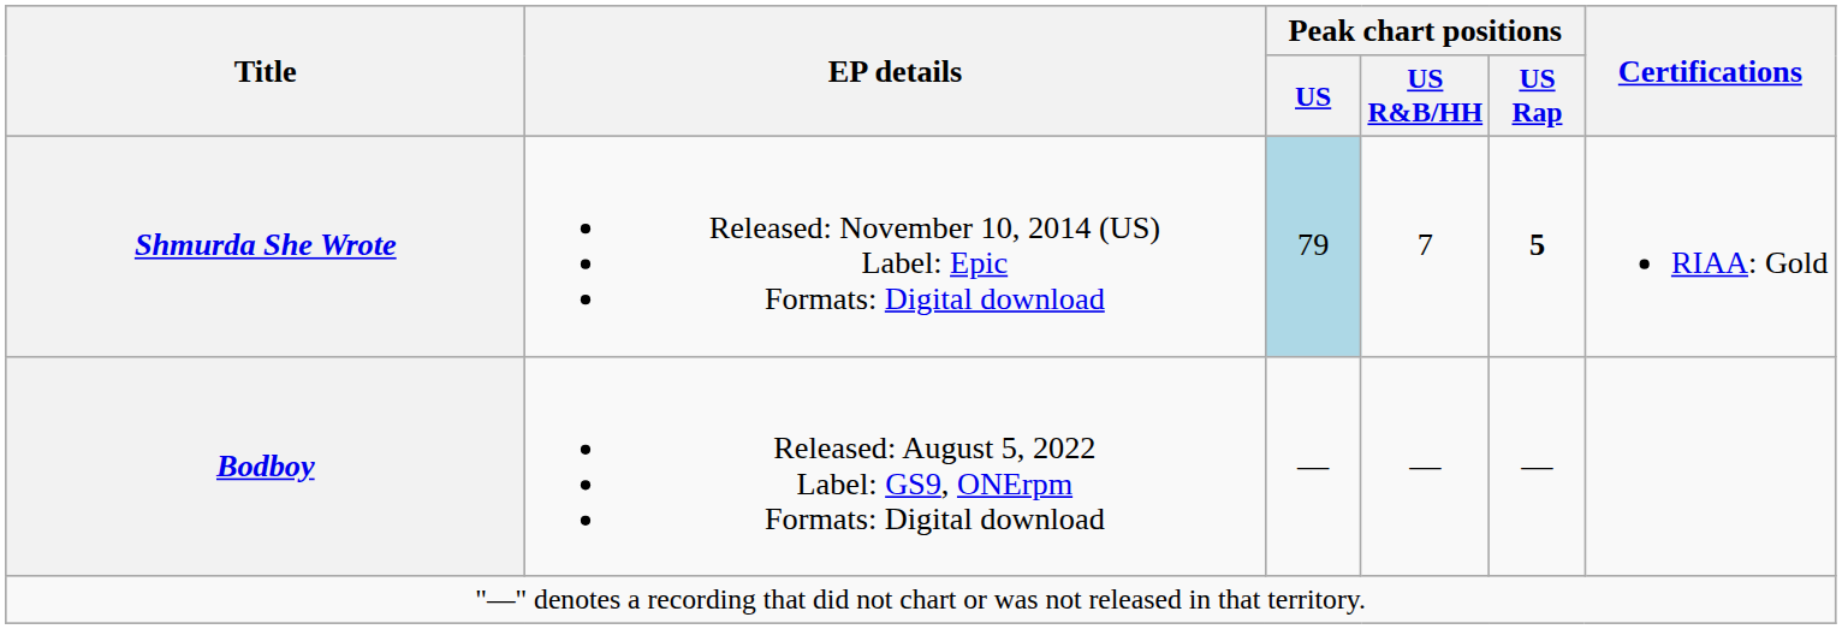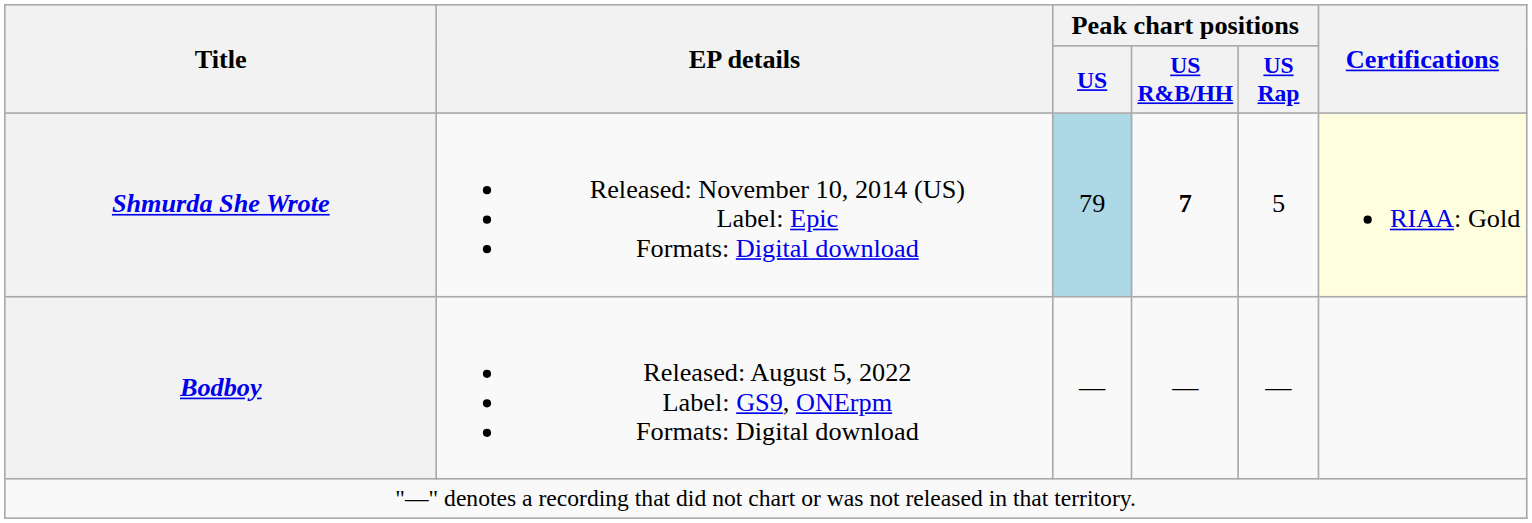Shmurda She Wrote | Peak chart positions / US R&B/HH: normal -> bold
Shmurda She Wrote | Peak chart positions / US Rap: bold -> normal
Shmurda She Wrote | Certifications: no background -> lightyellow background
